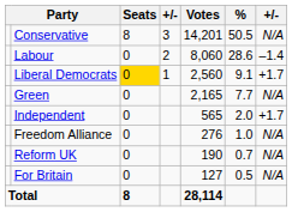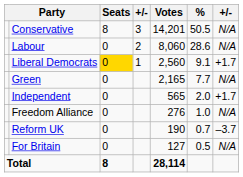Labour | column 7: –1.4 -> N/A
Reform UK | column 7: N/A -> –3.7
